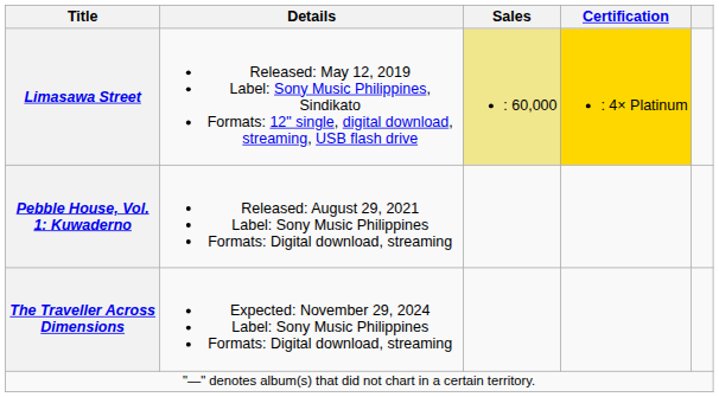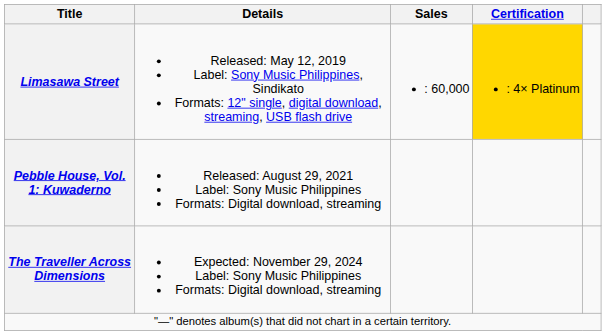Limasawa Street | Sales: khaki background -> no background
